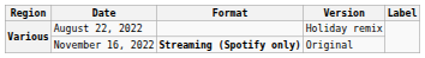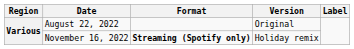August 22, 2022 | Version: Holiday remix -> Original
November 16, 2022 | Version: Original -> Holiday remix
